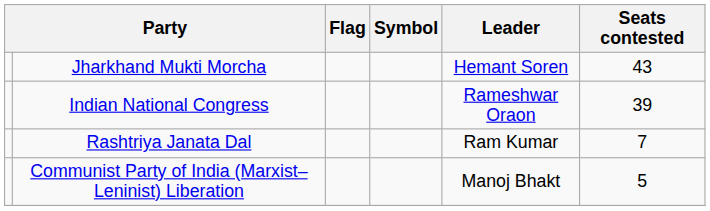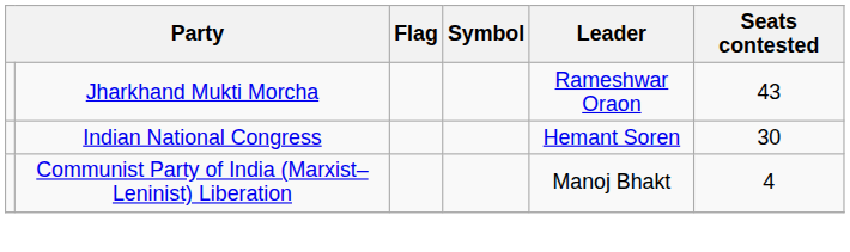Jharkhand Mukti Morcha | Leader: Hemant Soren -> Rameshwar Oraon
Indian National Congress | Leader: Rameshwar Oraon -> Hemant Soren
Indian National Congress | Seats contested: 39 -> 30
- row: Rashtriya Janata Dal | Ram Kumar | 7
Communist Party of India (Marxist–Leninist) Liberation | Seats contested: 5 -> 4
